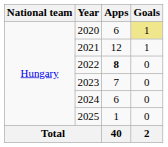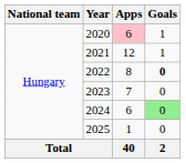2020 | Apps: no background -> pink background
2020 | Goals: khaki background -> no background
2022 | Apps: bold -> normal
2022 | Goals: normal -> bold
2024 | Goals: no background -> lightgreen background
